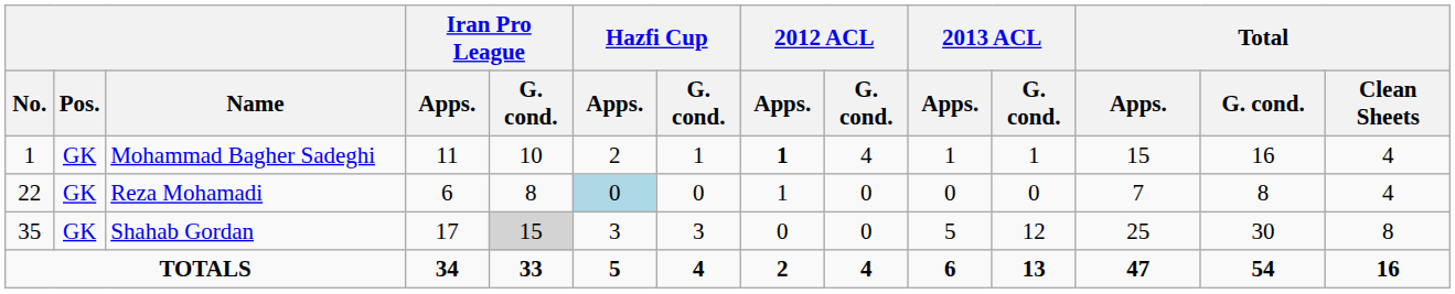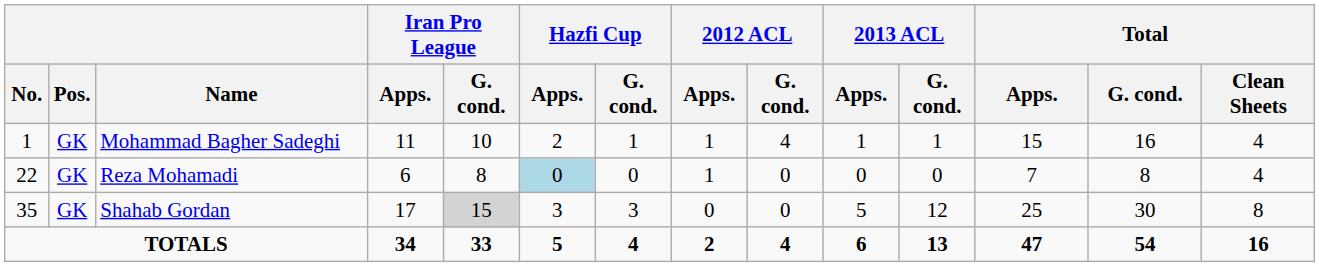Mohammad Bagher Sadeghi | 2012 ACL / Apps.: bold -> normal
